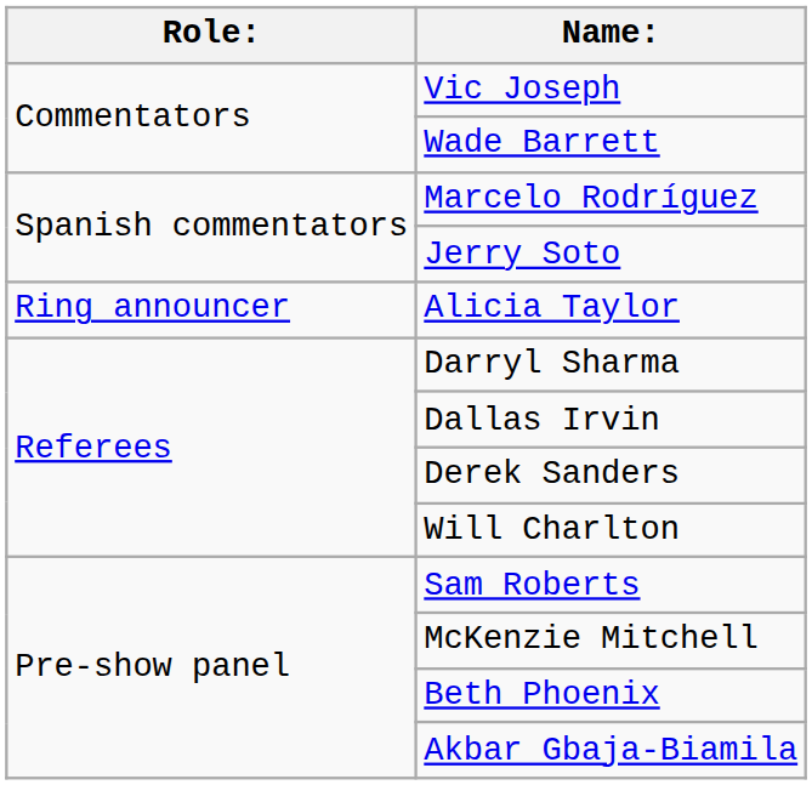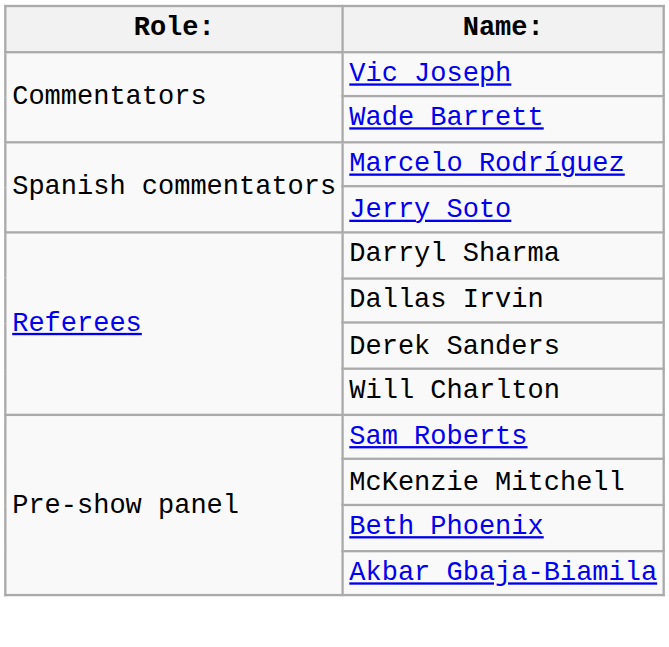- row: Ring announcer | Alicia Taylor
